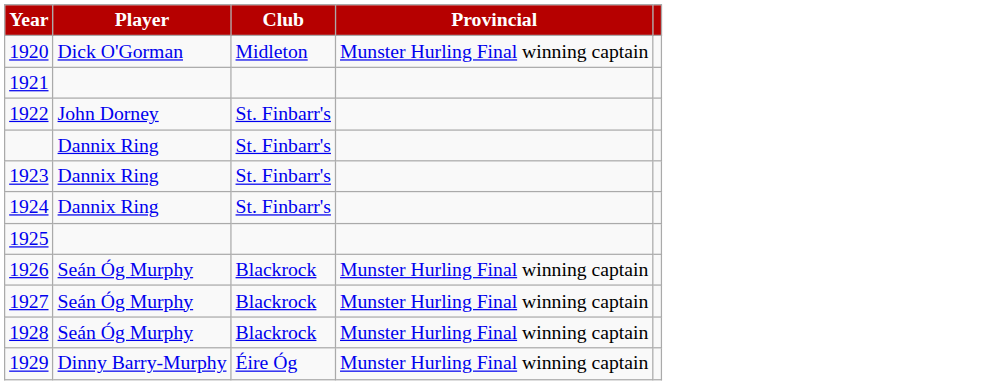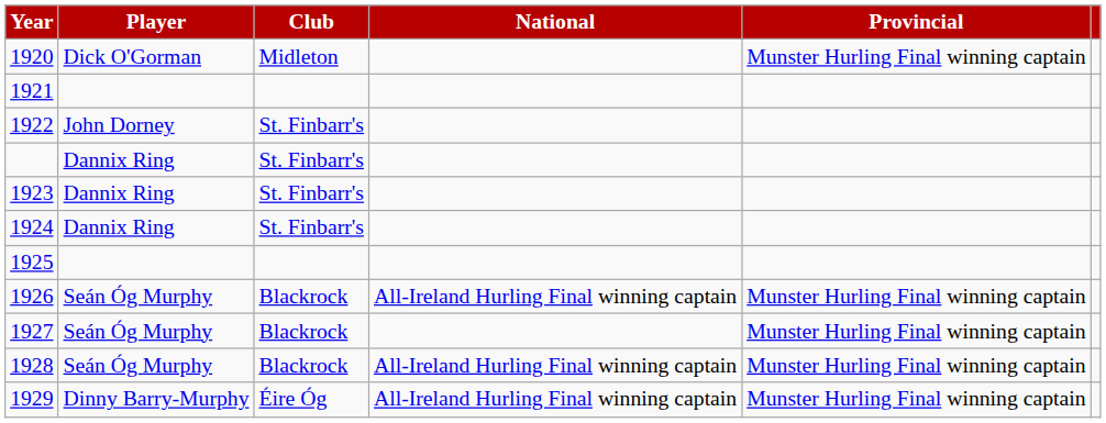+ column: National | All-Ireland Hurling Final winning captain | All-Ireland Hurling Final winning captain | All-Ireland Hurling Final winning captain
